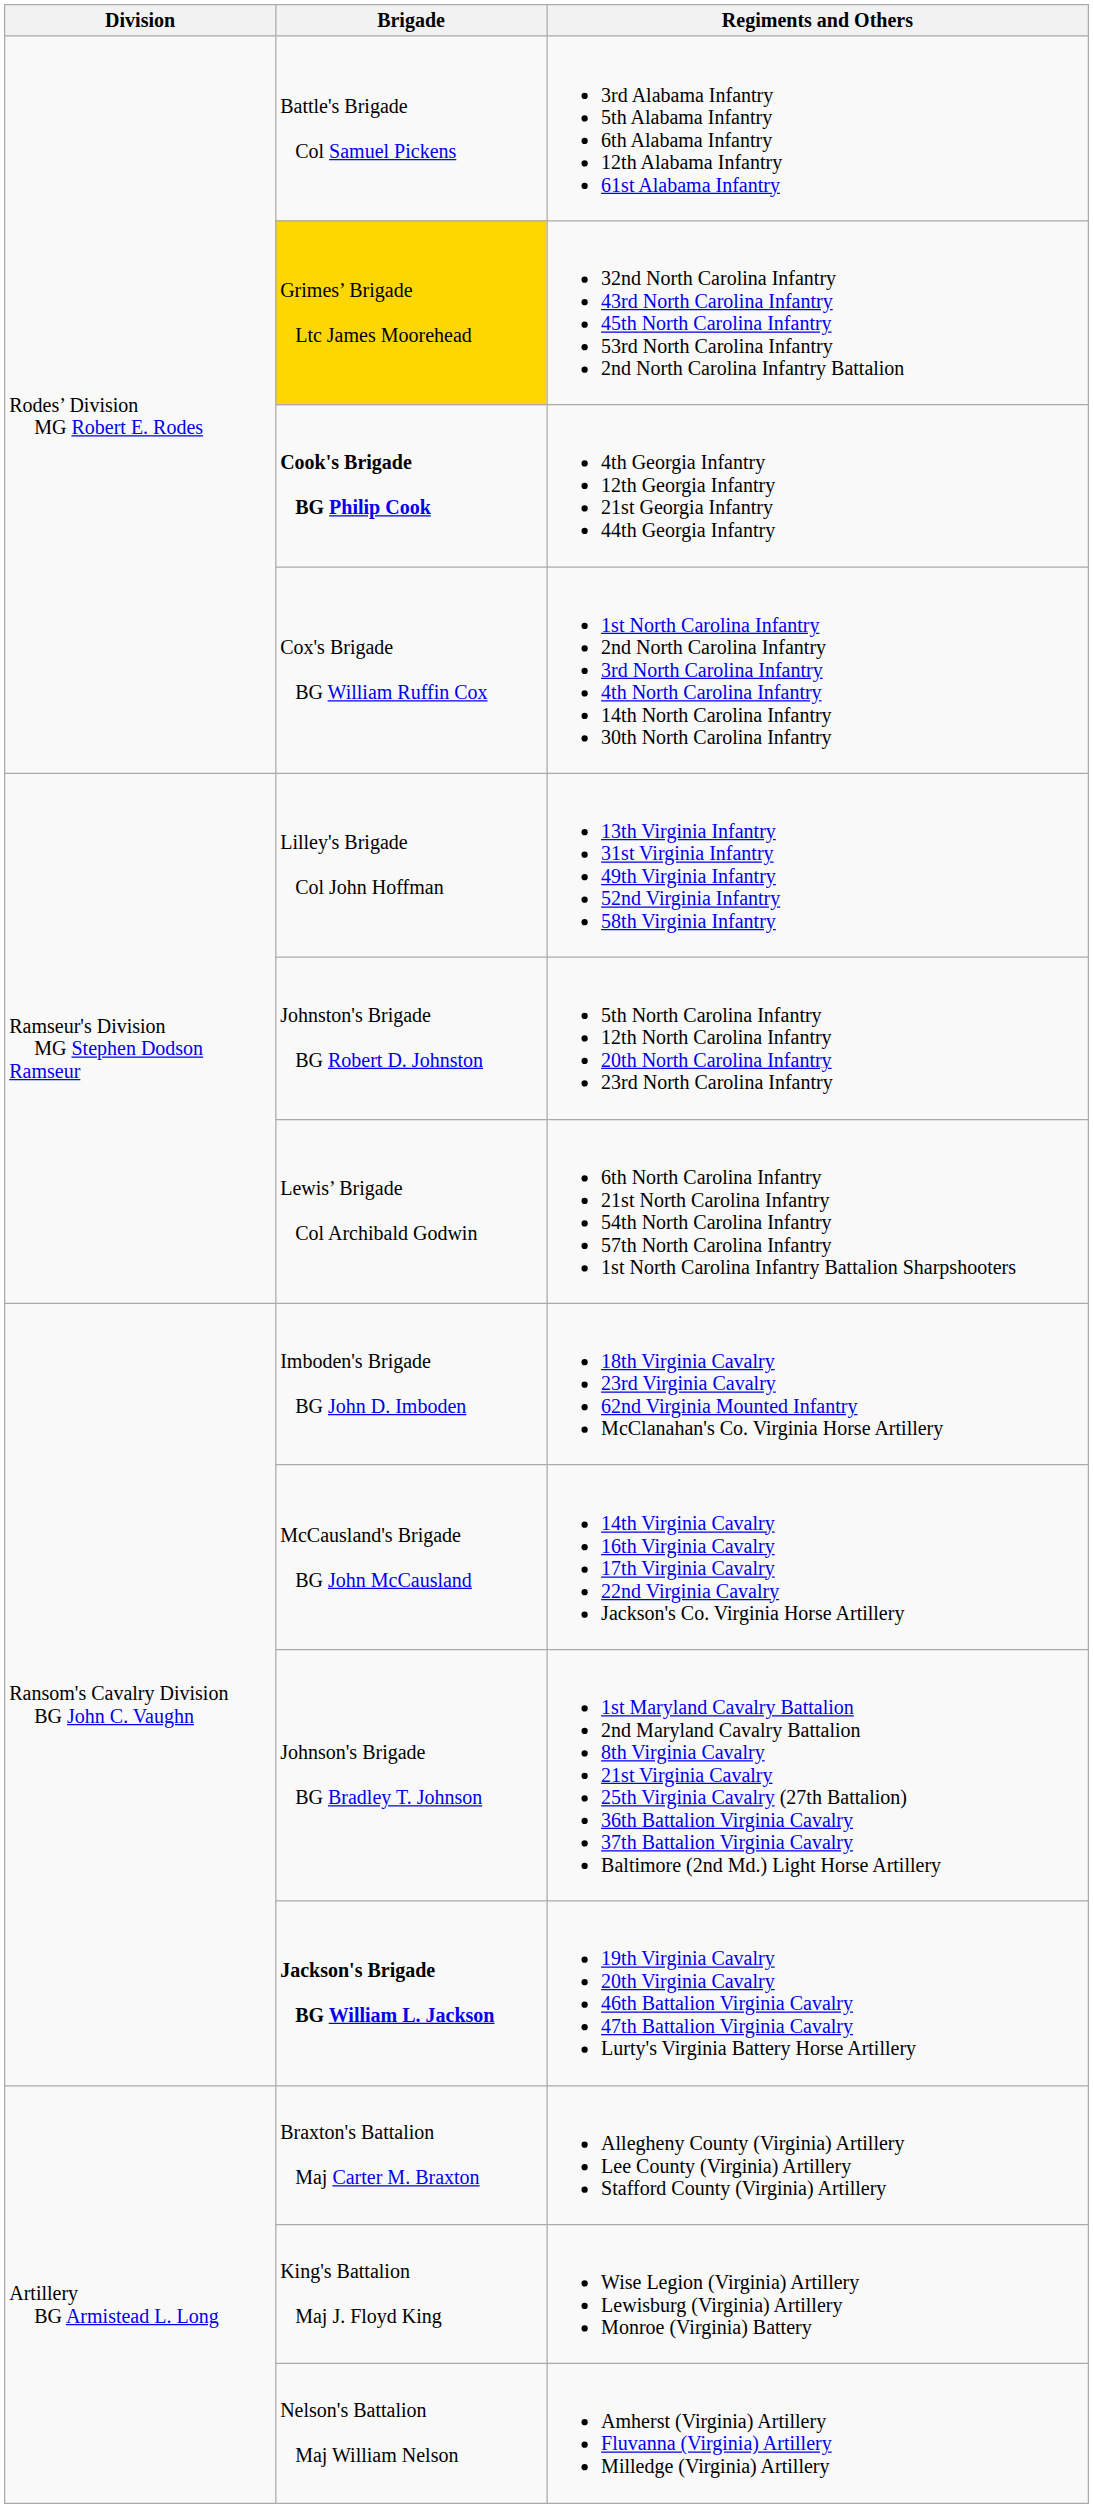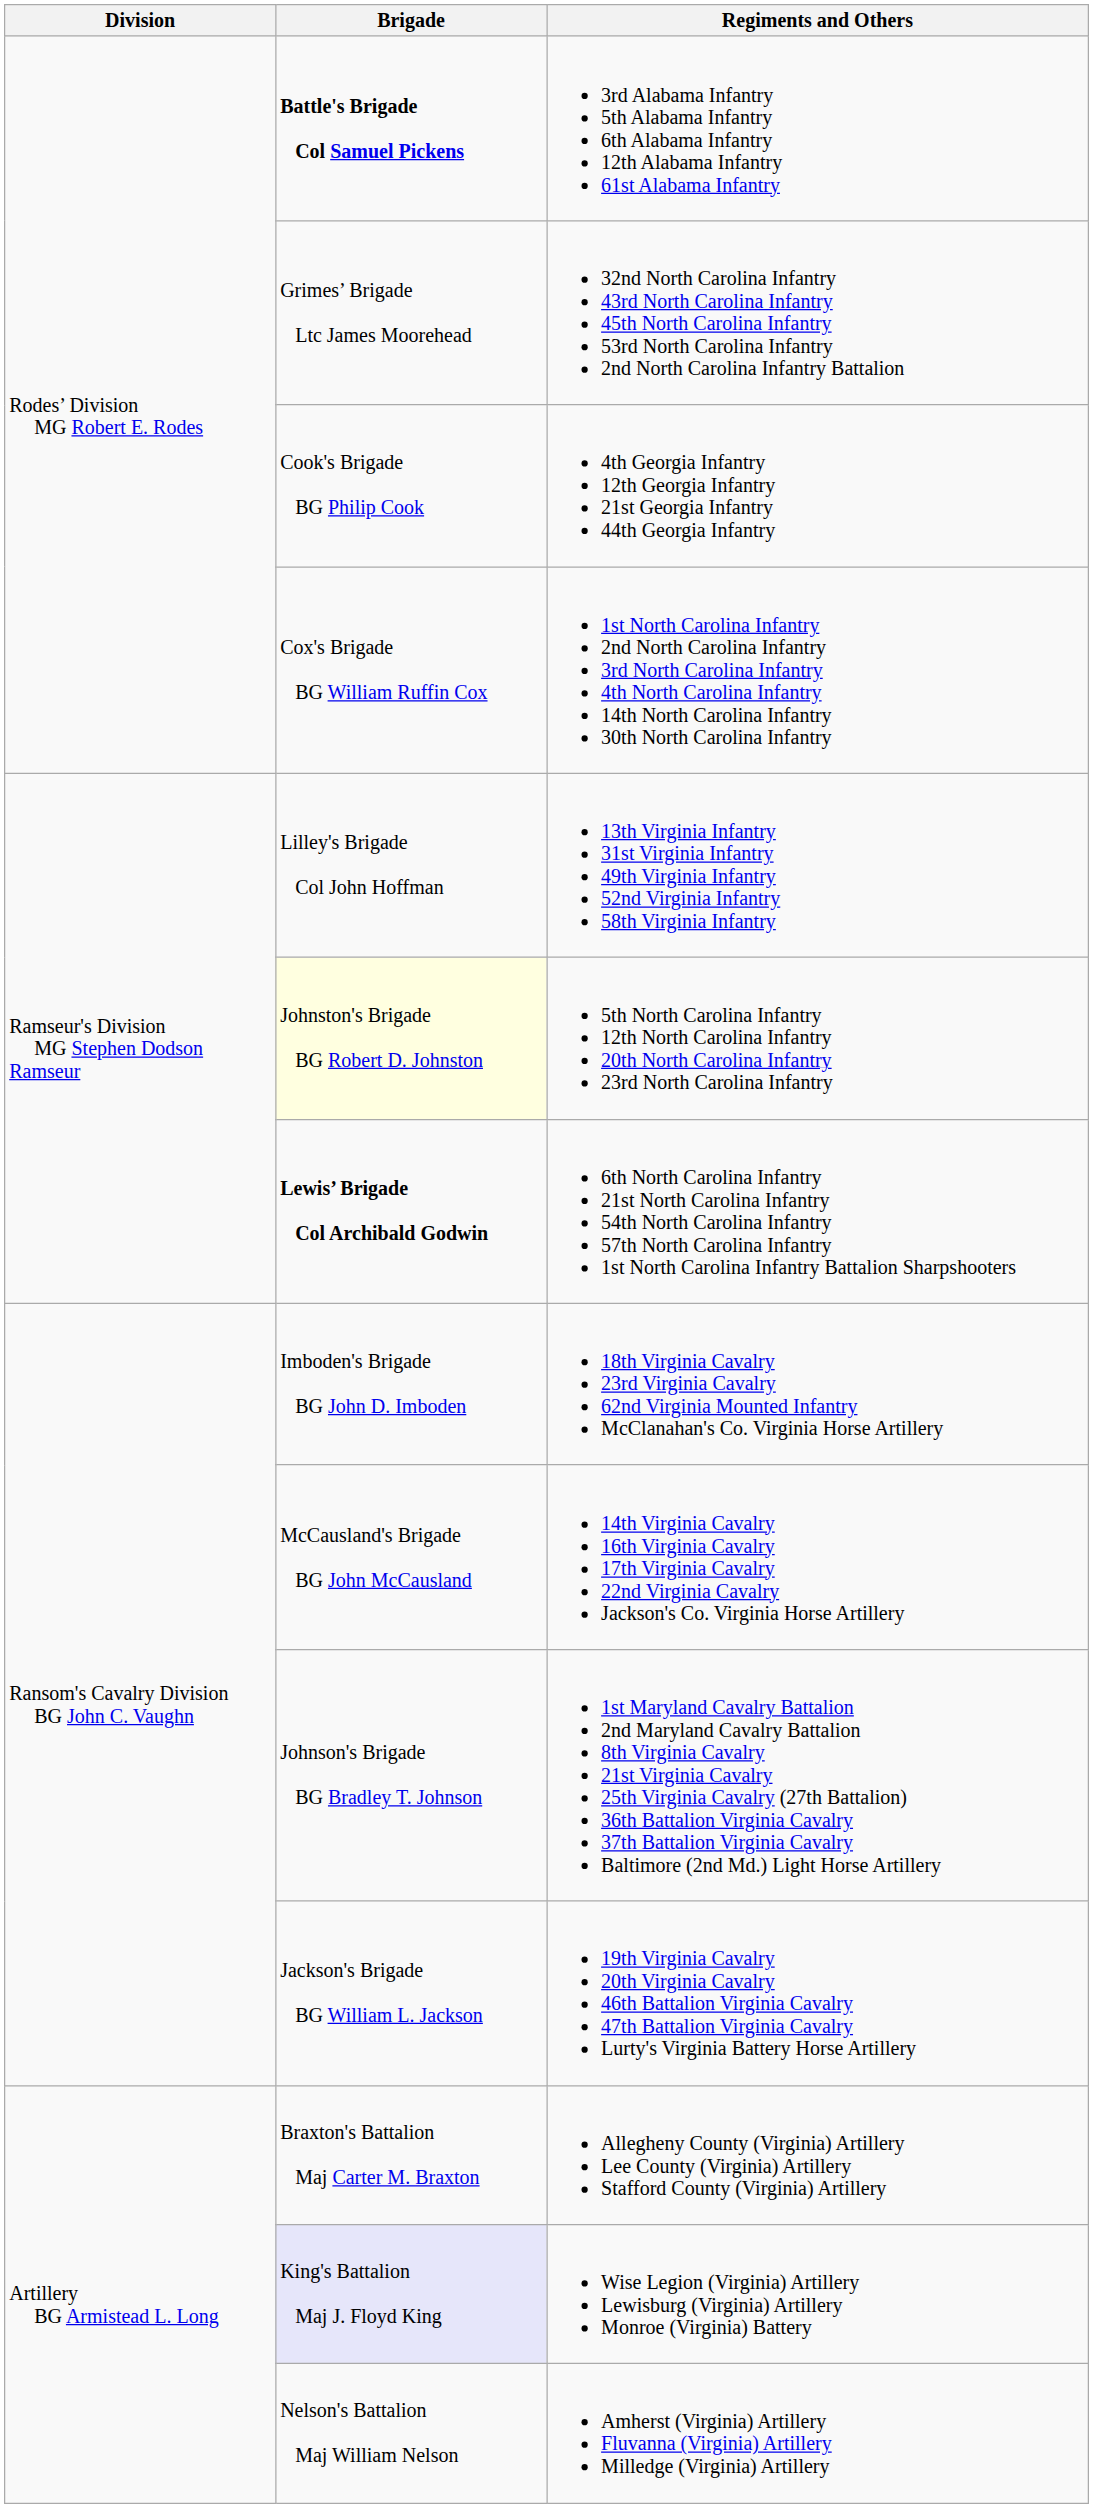Battle's Brigade Col Samuel Pickens | Brigade: normal -> bold
Grimes’ Brigade Ltc James Moorehead | Brigade: gold background -> no background
Cook's Brigade BG Philip Cook | Brigade: bold -> normal
Johnston's Brigade BG Robert D. Johnston | Brigade: no background -> lightyellow background
Lewis’ Brigade Col Archibald Godwin | Brigade: normal -> bold
Jackson's Brigade BG William L. Jackson | Brigade: bold -> normal
King's Battalion Maj J. Floyd King | Brigade: no background -> lavender background
